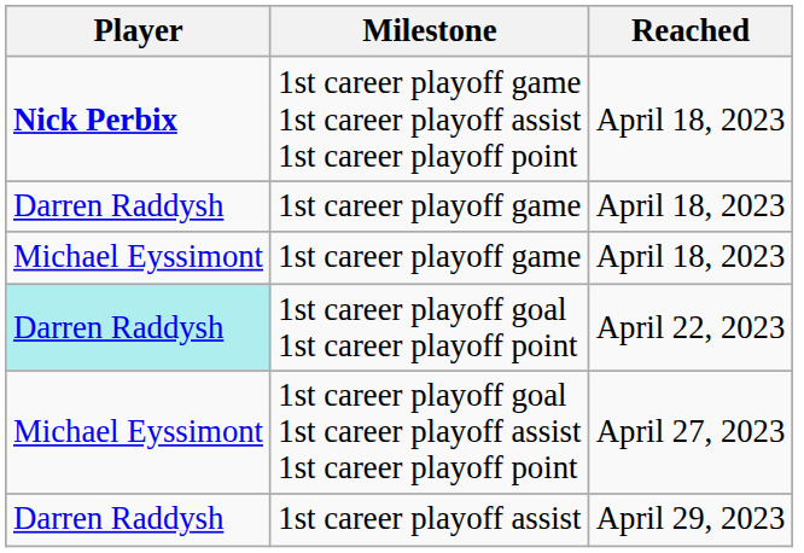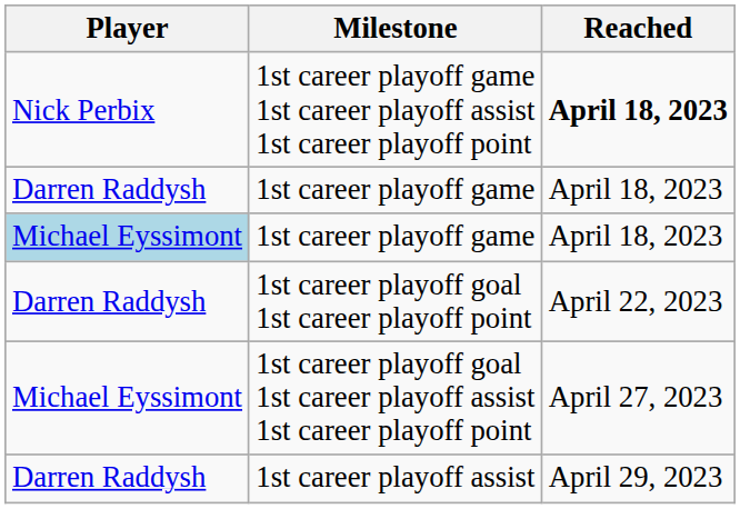row 2 | Player: bold -> normal
row 2 | Reached: normal -> bold
row 4 | Player: no background -> lightblue background
row 5 | Player: paleturquoise background -> no background
